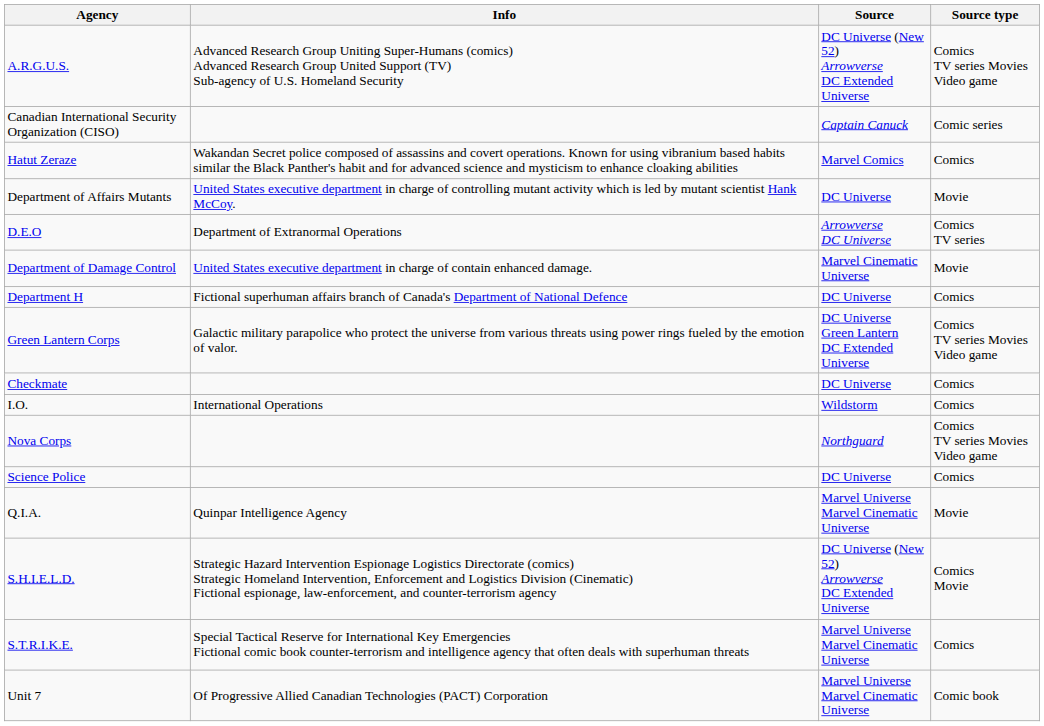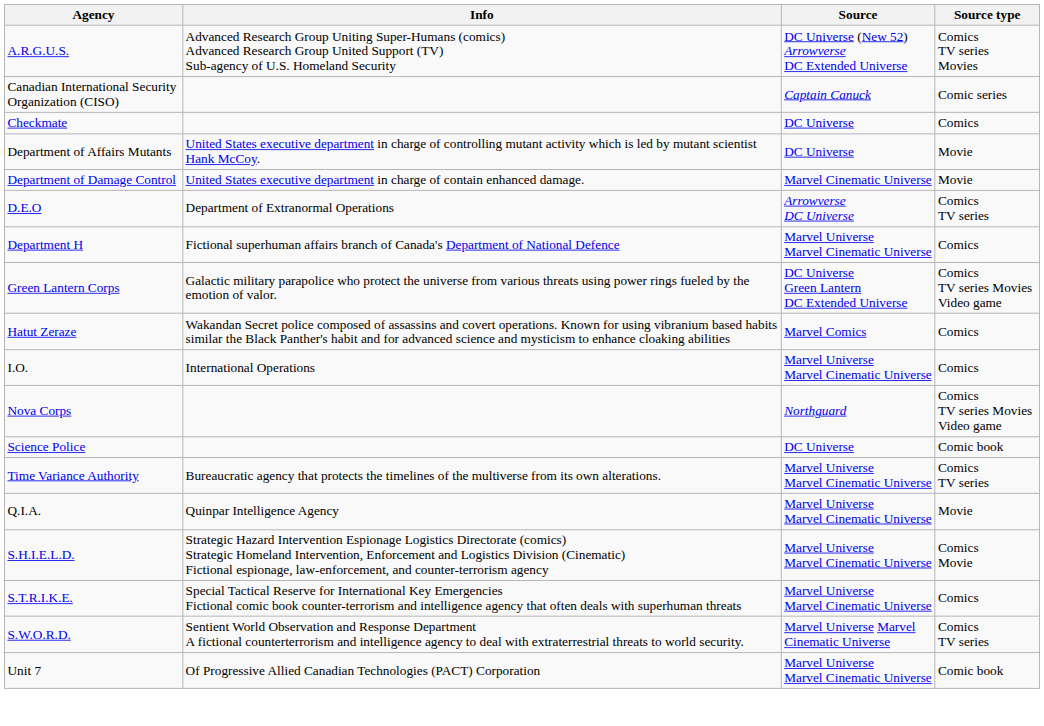A.R.G.U.S. | Source type: Comics TV series Movies Video game -> Comics TV series Movies
rows swapped: Checkmate <-> Hatut Zeraze
rows swapped: Department of Damage Control <-> D.E.O
Department H | Source: DC Universe -> Marvel Universe Marvel Cinematic Universe
I.O. | Source: Wildstorm -> Marvel Universe Marvel Cinematic Universe
Science Police | Source type: Comics -> Comic book
+ row: Time Variance Authority | Bureaucratic agency that protects the timelines of the multiverse from its own alterations. | Marvel Universe Marvel Cinematic Universe | Comics TV series
S.H.I.E.L.D. | Source: DC Universe (New 52) Arrowverse DC Extended Universe -> Marvel Universe Marvel Cinematic Universe
+ row: S.W.O.R.D. | Sentient World Observation and Response Department A fictional counterterrorism and intelligence agency to deal with extraterrestrial threats to world security. | Marvel Universe Marvel Cinematic Universe | Comics TV series
